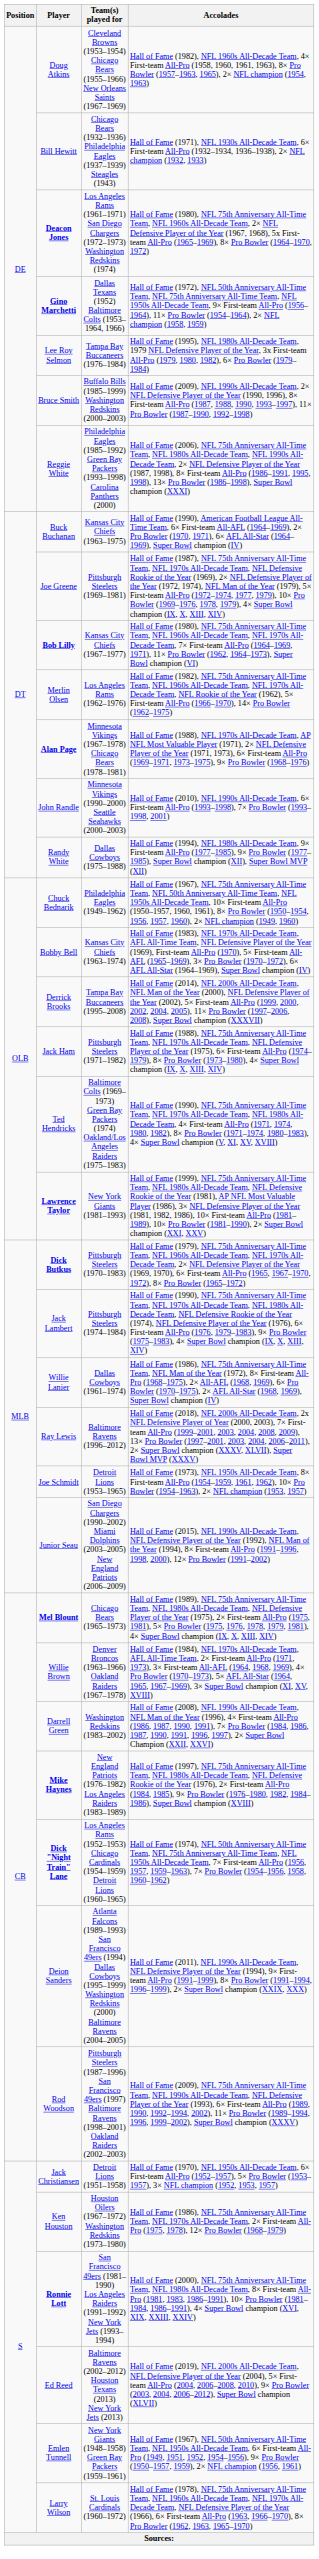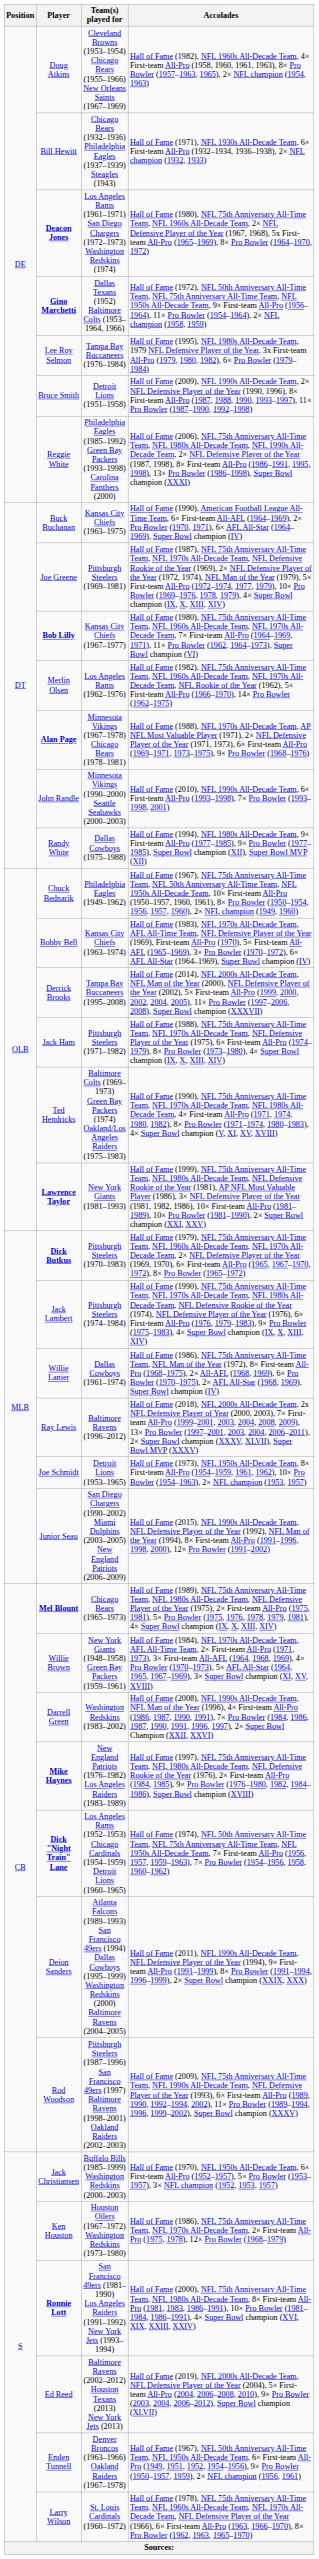Bruce Smith | Team(s) played for: Buffalo Bills (1985–1999) Washington Redskins (2000–2003) -> Detroit Lions (1951–1958)
Willie Brown | Team(s) played for: Denver Broncos (1963–1966) Oakland Raiders (1967–1978) -> New York Giants (1948–1958) Green Bay Packers (1959–1961)
Jack Christiansen | Team(s) played for: Detroit Lions (1951–1958) -> Buffalo Bills (1985–1999) Washington Redskins (2000–2003)
Emlen Tunnell | Team(s) played for: New York Giants (1948–1958) Green Bay Packers (1959–1961) -> Denver Broncos (1963–1966) Oakland Raiders (1967–1978)
